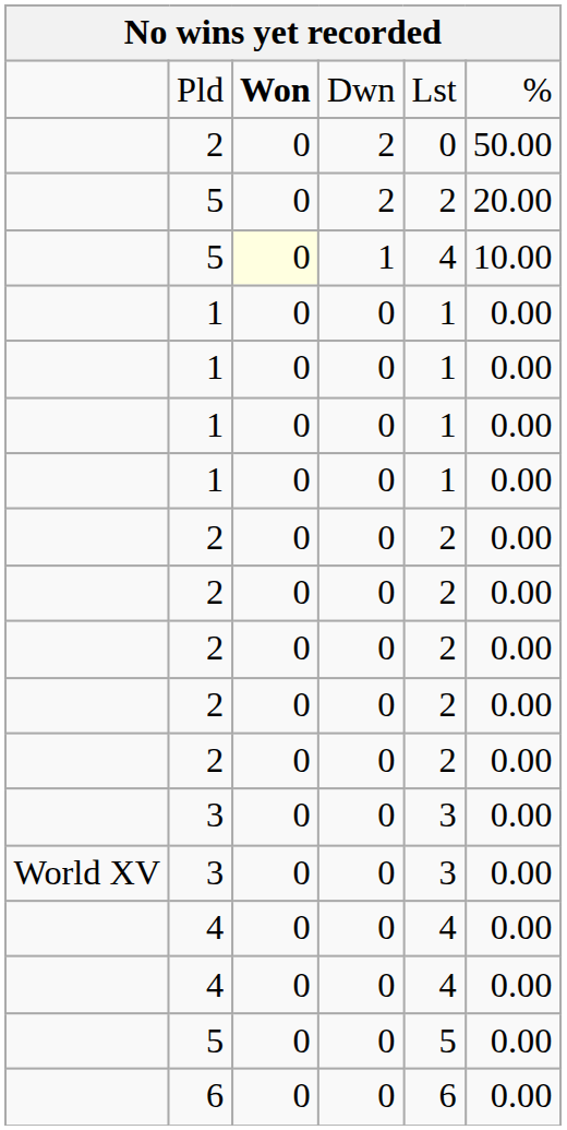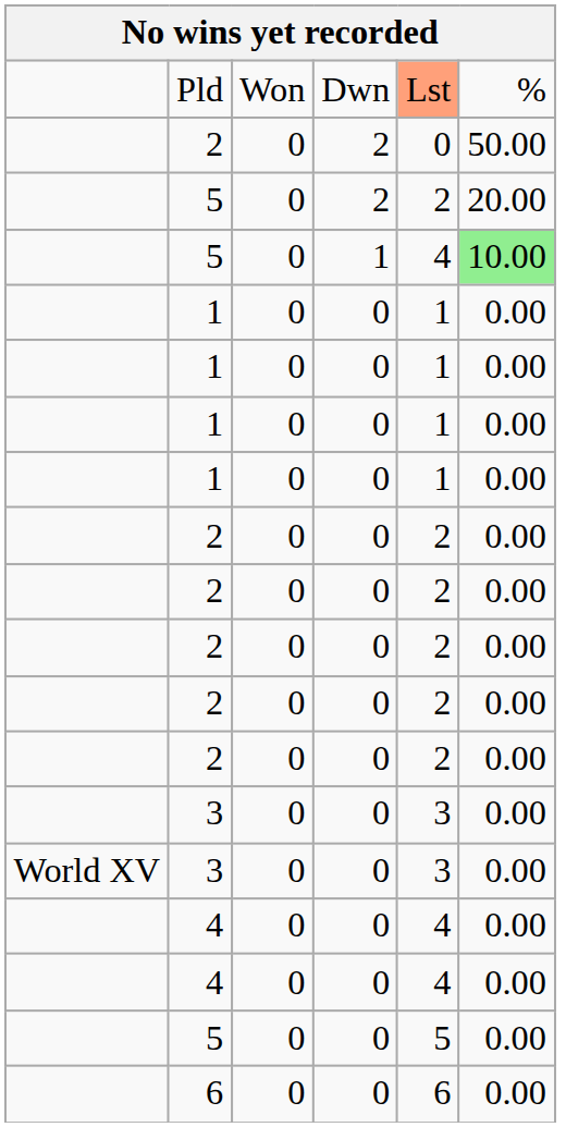Pld | column 3: bold -> normal
Pld | column 5: no background -> lightsalmon background
5 / 1 | column 3: lightyellow background -> no background
5 / 1 | column 6: no background -> lightgreen background
